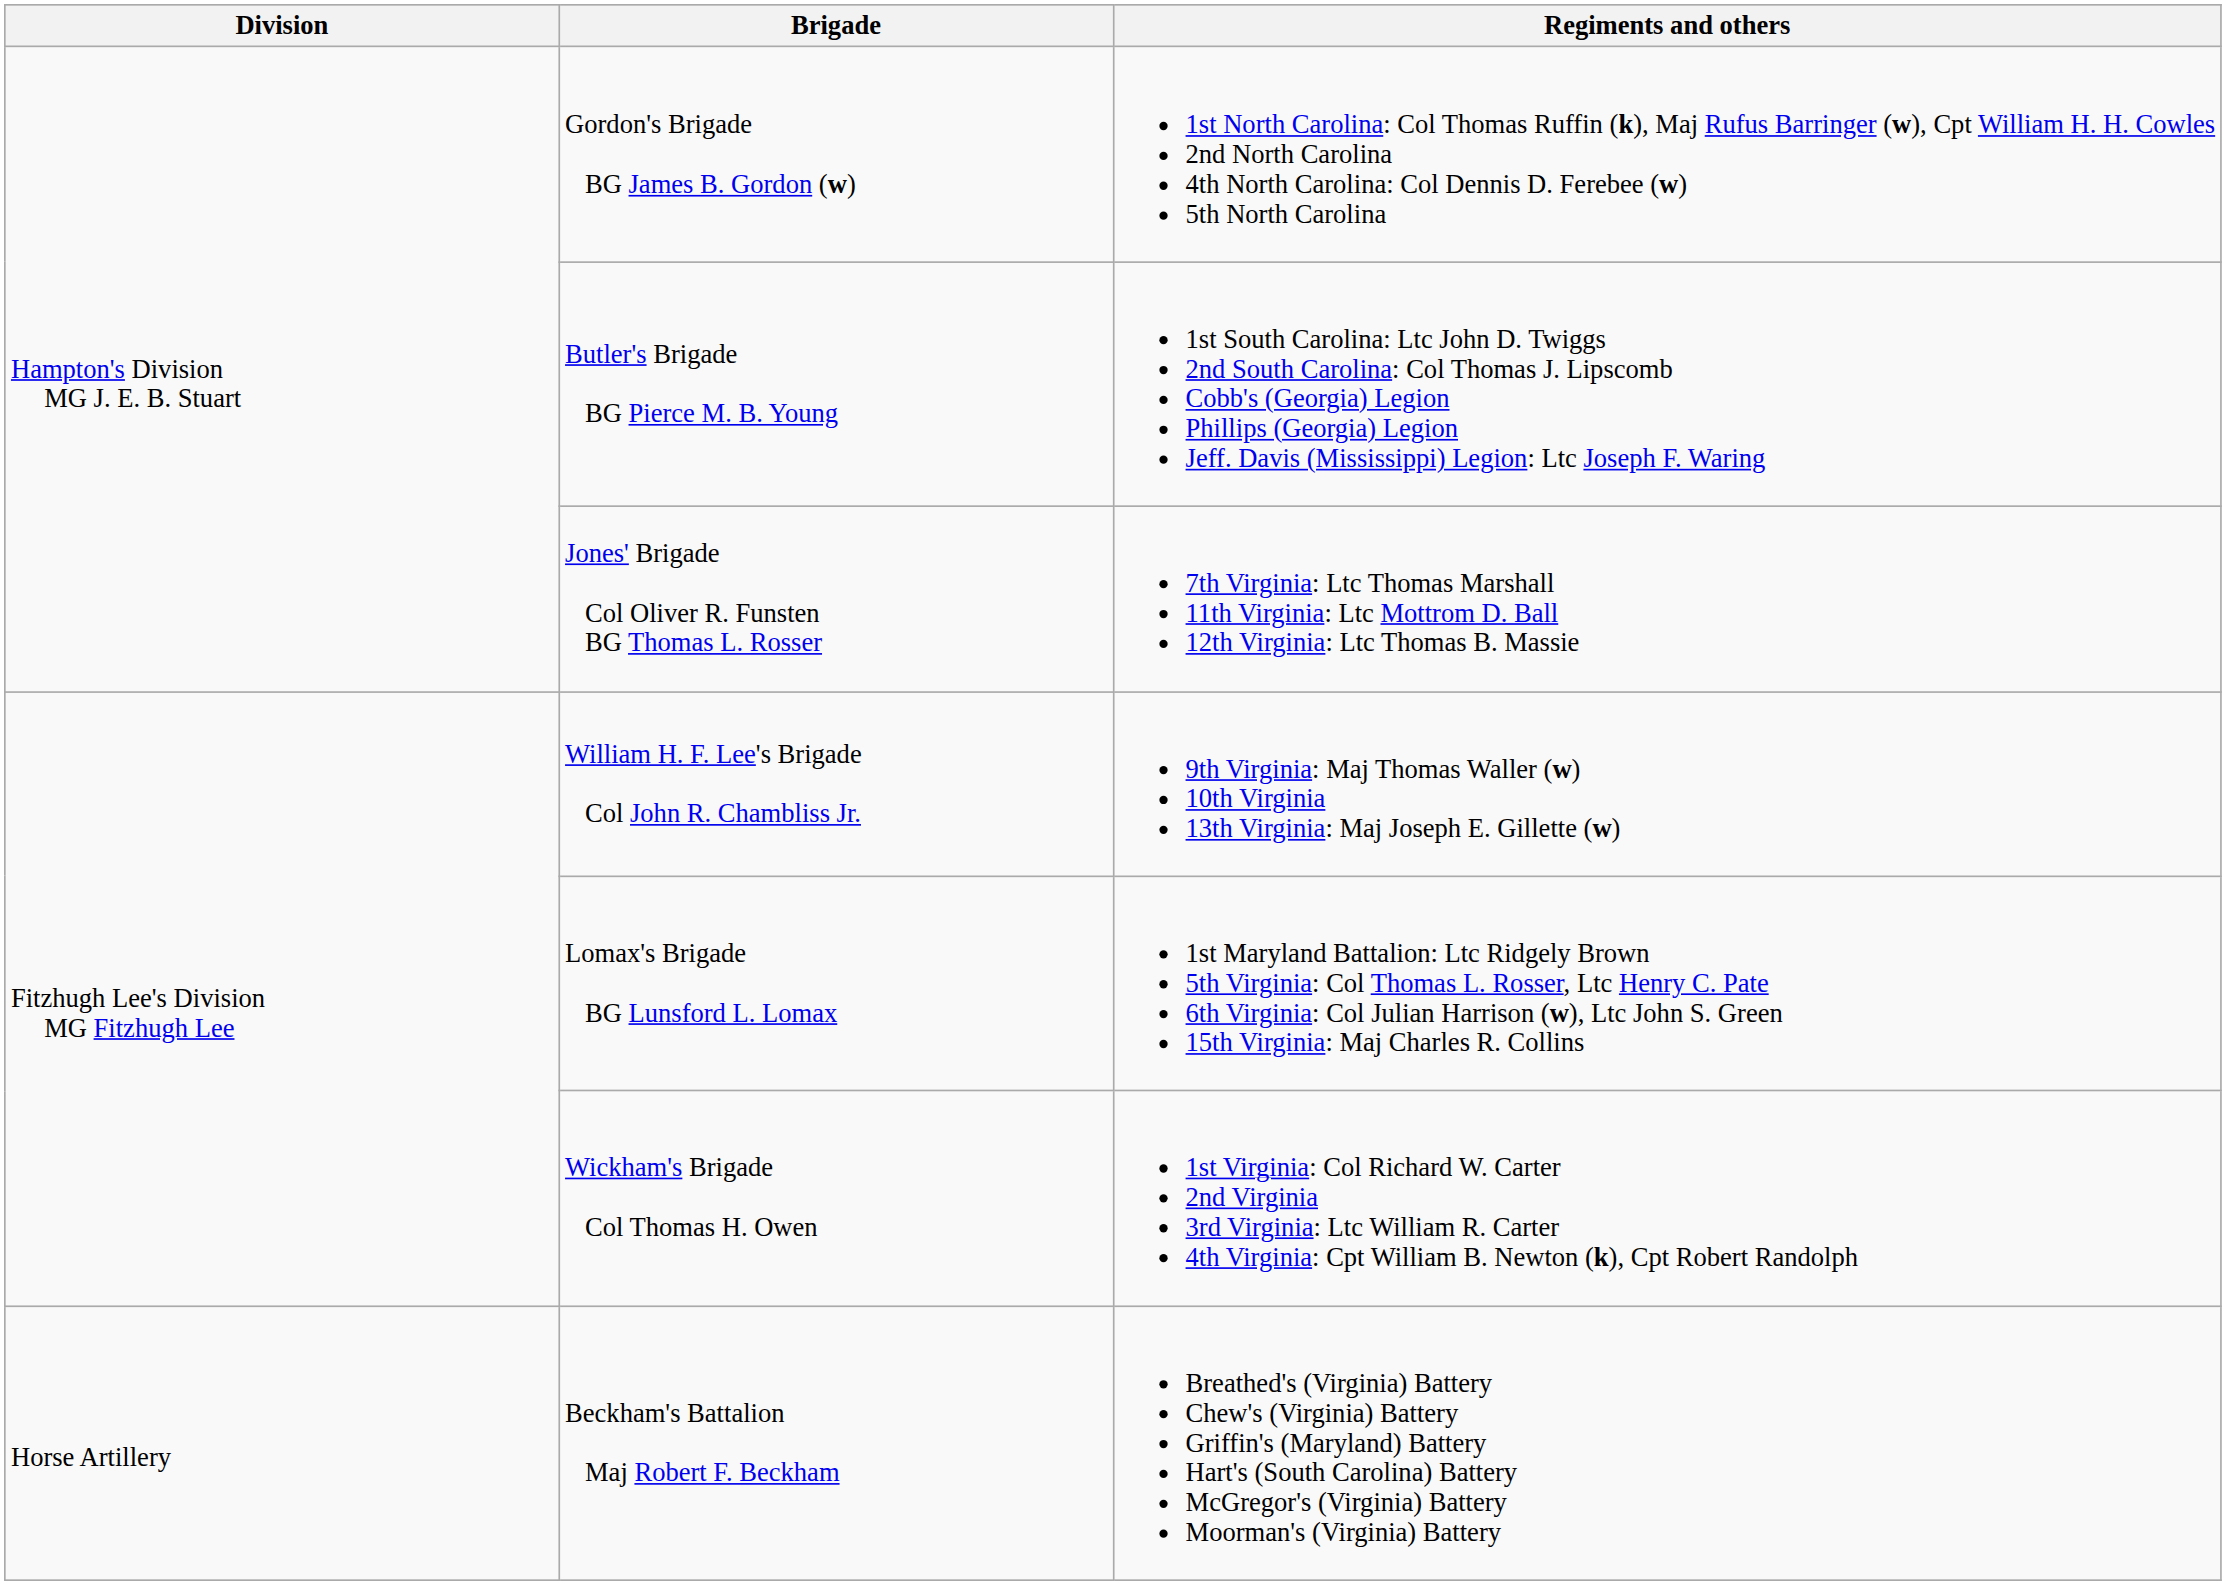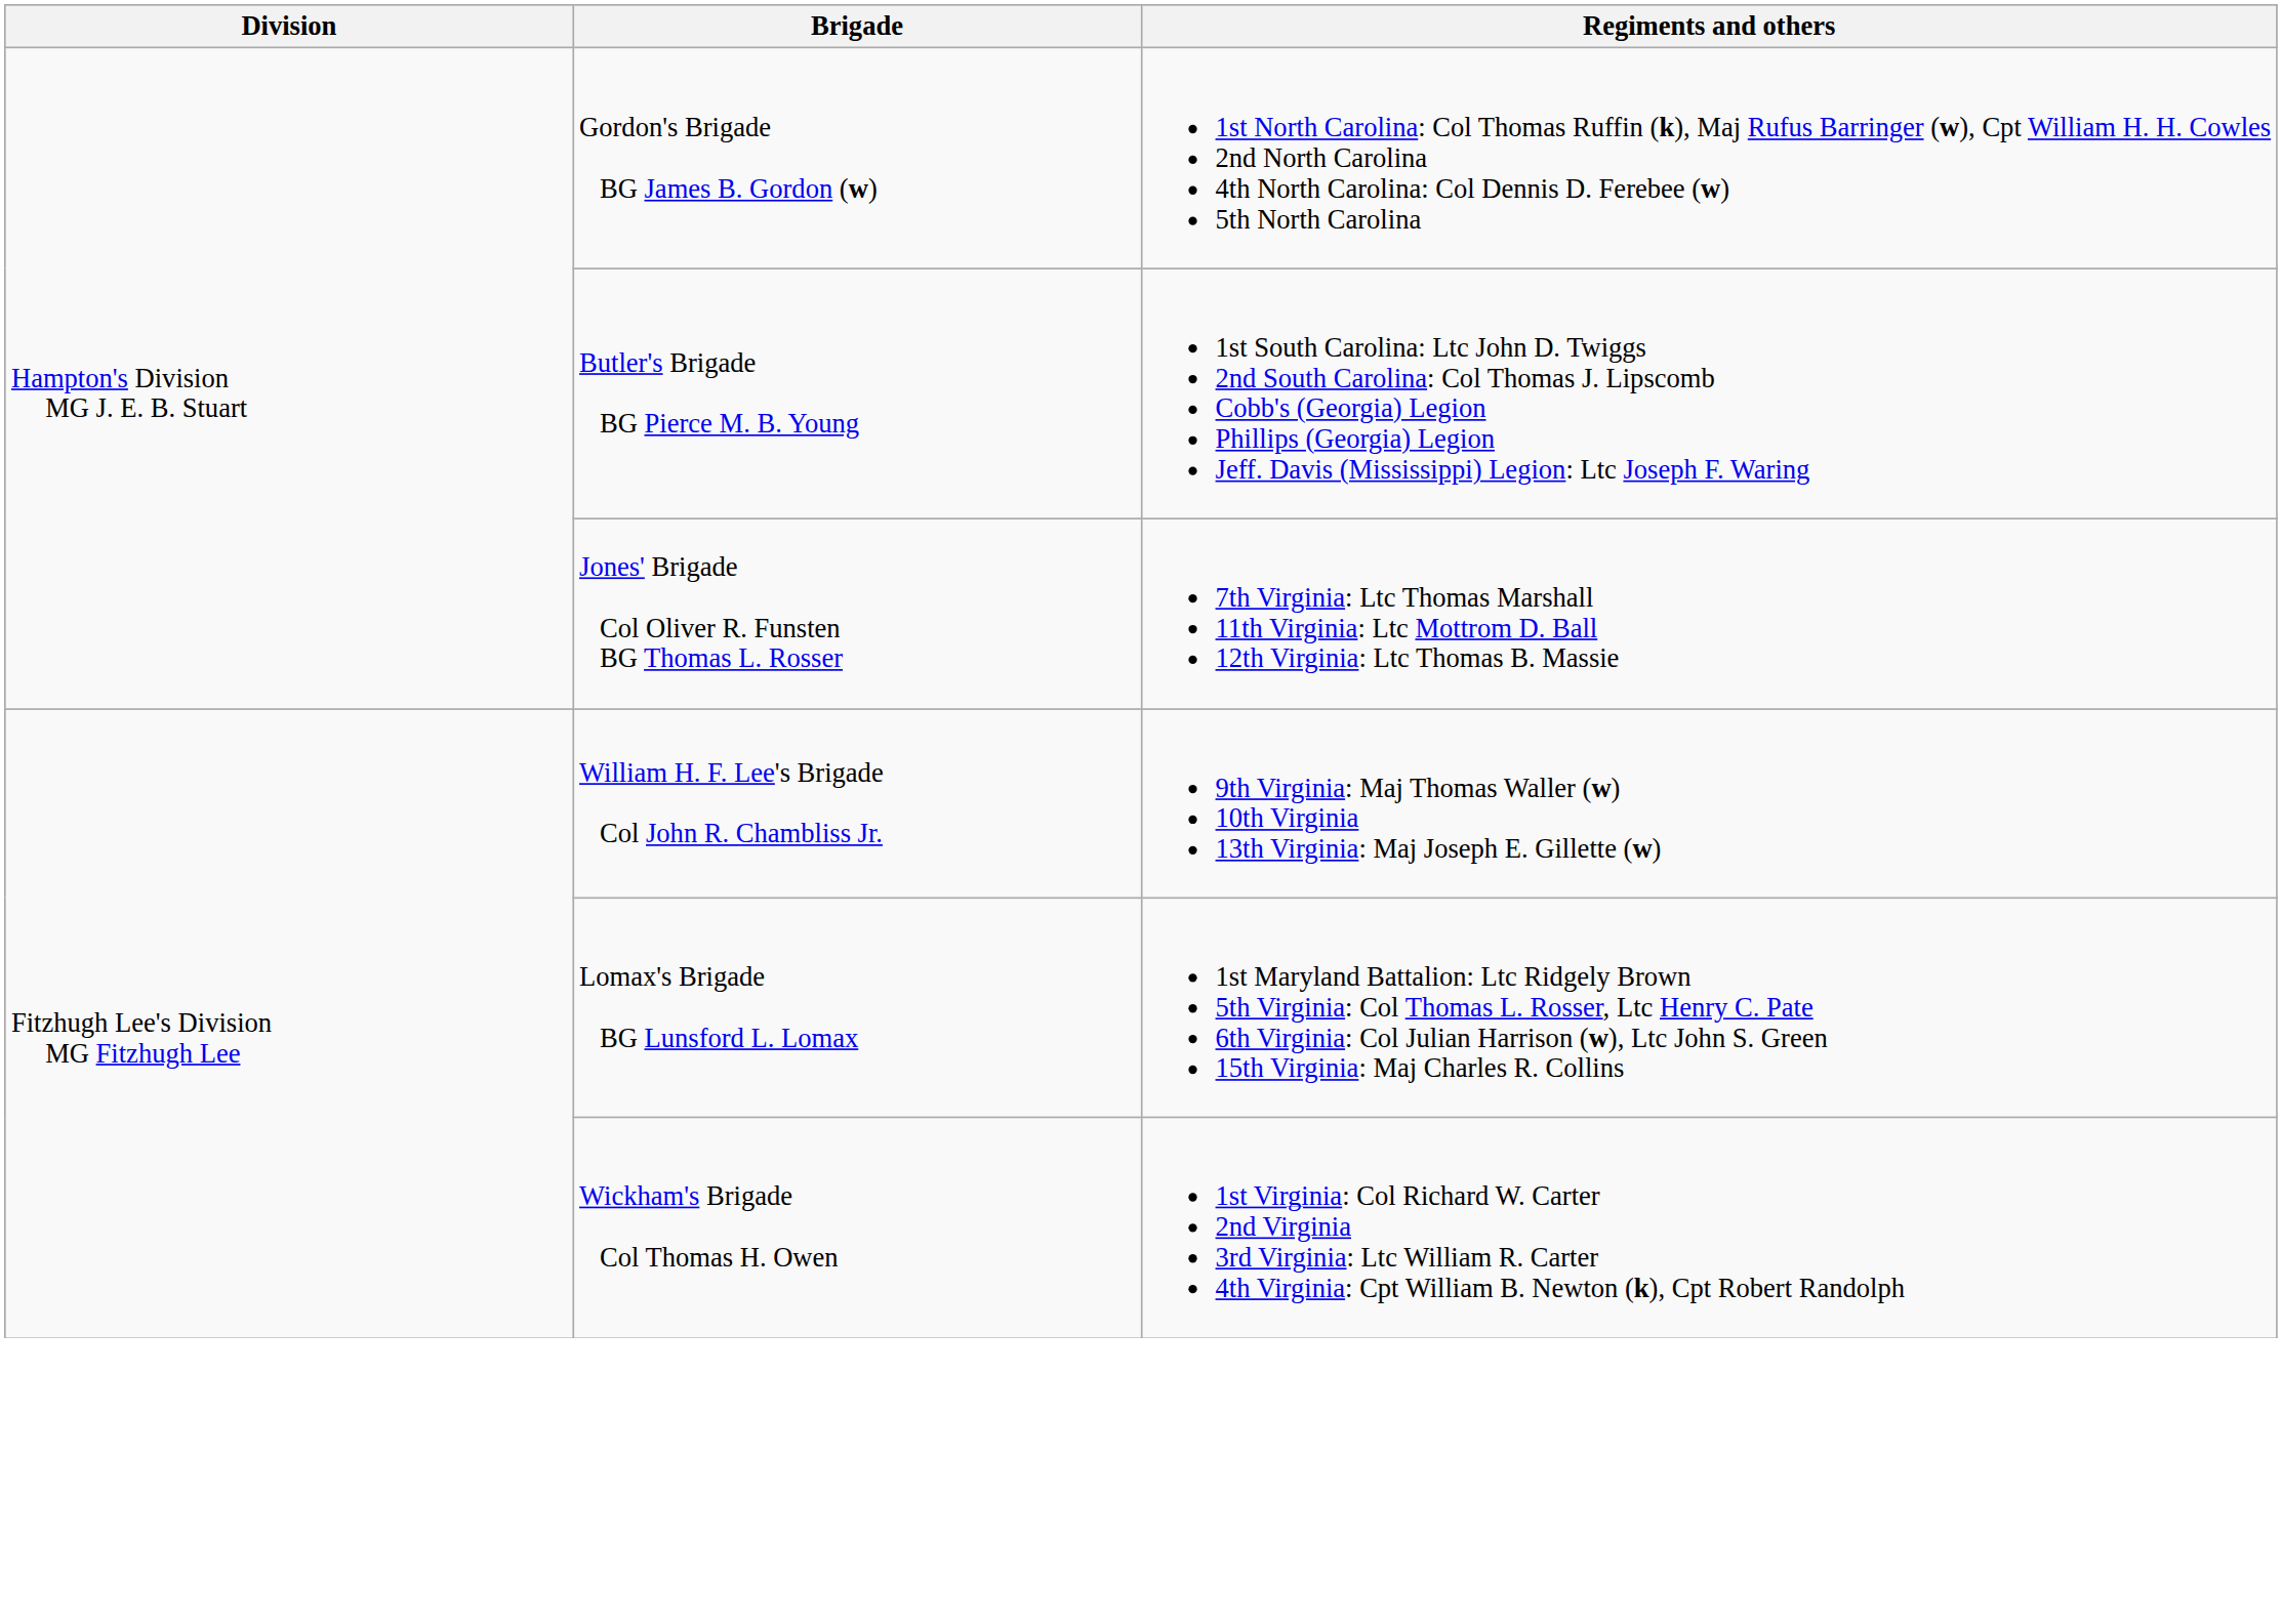- row: Horse Artillery | Beckham's Battalion Maj Robert F. Beckham | Breathed's (Virginia) Battery Chew's (Virginia) Battery Griffin's (Maryland) Battery Hart's (South Carolina) Battery McGregor's (Virginia) Battery Moorman's (Virginia) Battery
